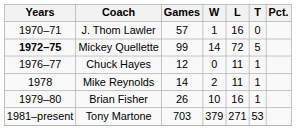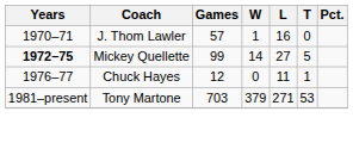Mickey Quellette | L: 72 -> 27
- row: 1978 | Mike Reynolds | 14 | 2 | 11 | 1
- row: 1979–80 | Brian Fisher | 26 | 10 | 16 | 1
